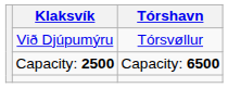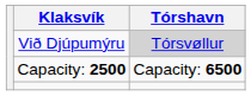Við Djúpumýru | Tórshavn: no background -> lightgrey background
